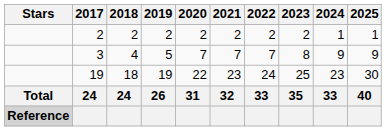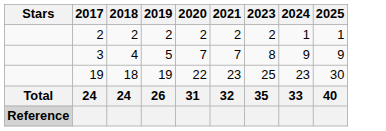- column: 2022 | 2 | 7 | 24 | 33
